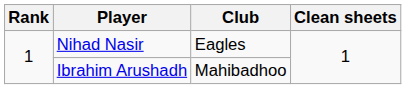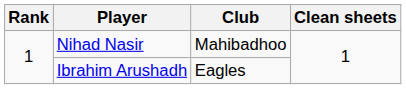Nihad Nasir | Club: Eagles -> Mahibadhoo
Ibrahim Arushadh | Club: Mahibadhoo -> Eagles
